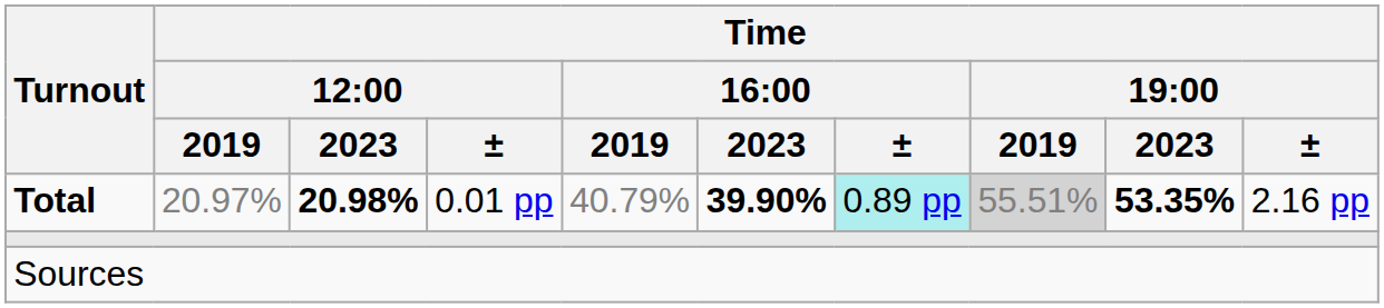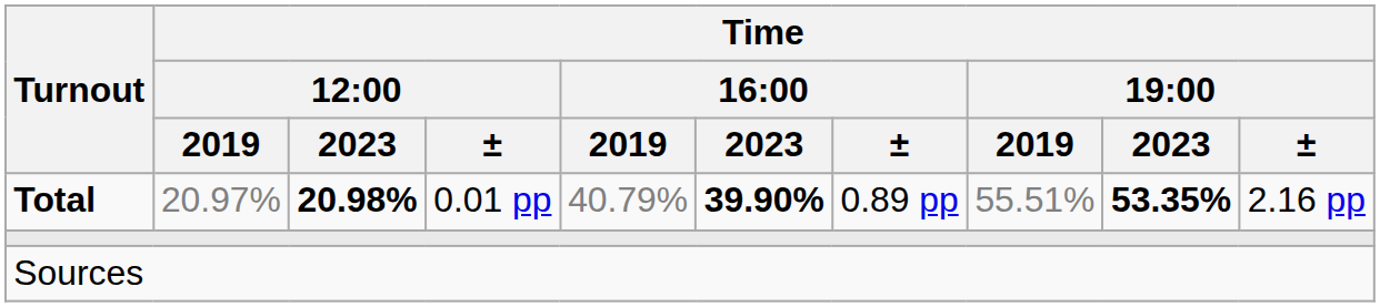Total | Time / 16:00 / ±: paleturquoise background -> no background
Total | Time / 19:00 / 2019: lightgrey background -> no background
